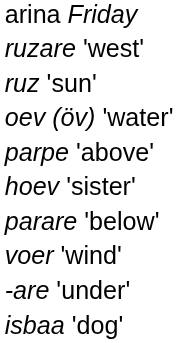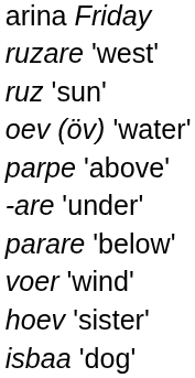row 6 | column 1: hoev 'sister' -> -are 'under'
row 9 | column 1: -are 'under' -> hoev 'sister'
